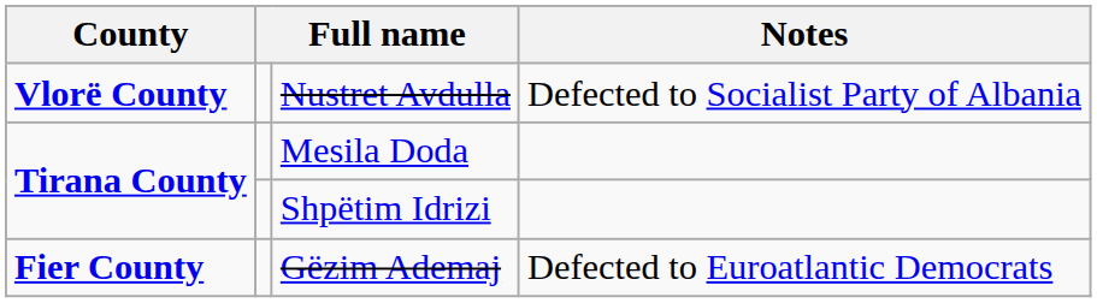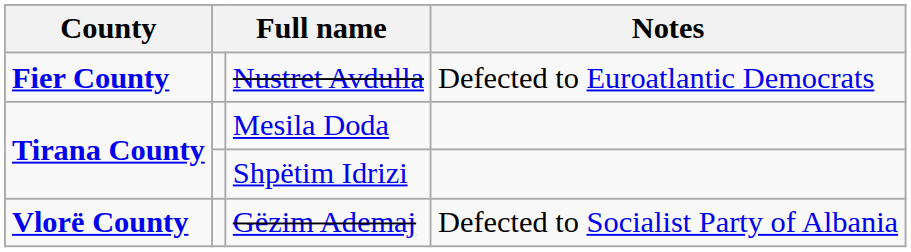Nustret Avdulla | County: Vlorë County -> Fier County
Nustret Avdulla | Notes: Defected to Socialist Party of Albania -> Defected to Euroatlantic Democrats
Gëzim Ademaj | County: Fier County -> Vlorë County
Gëzim Ademaj | Notes: Defected to Euroatlantic Democrats -> Defected to Socialist Party of Albania
